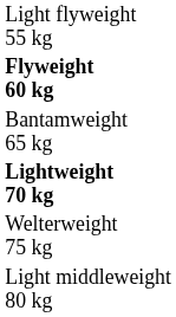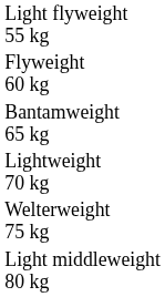Flyweight 60 kg | column 1: bold -> normal
Lightweight 70 kg | column 1: bold -> normal
